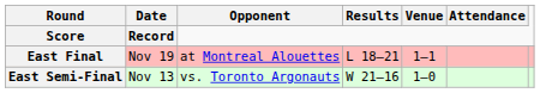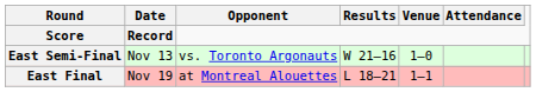rows swapped: East Semi-Final <-> East Final
